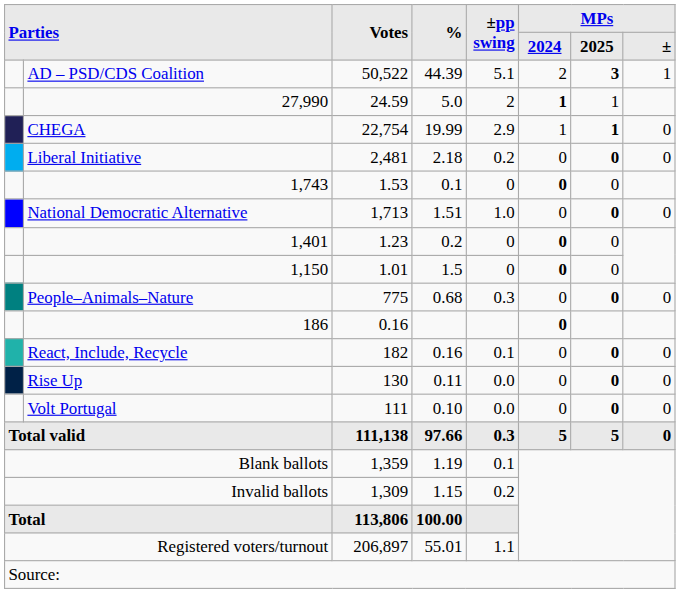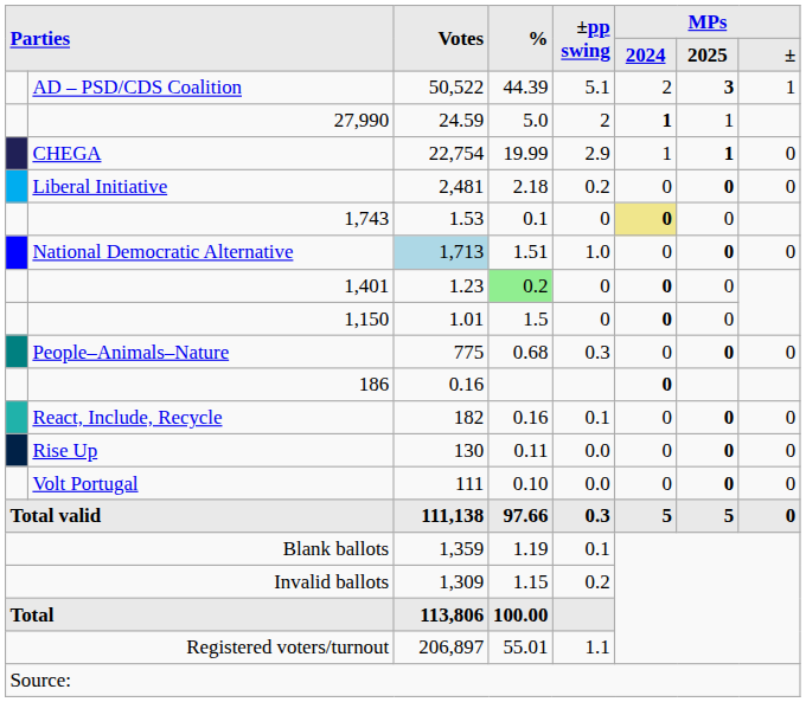1,743 | MPs / 2024: no background -> khaki background
National Democratic Alternative | Votes: no background -> lightblue background
1,401 | %: no background -> lightgreen background
